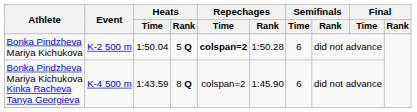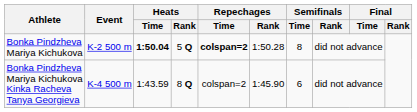Bonka Pindzheva Mariya Kichukova | Heats / Time: normal -> bold
Bonka Pindzheva Mariya Kichukova | Semifinals / Time: 6 -> 8
